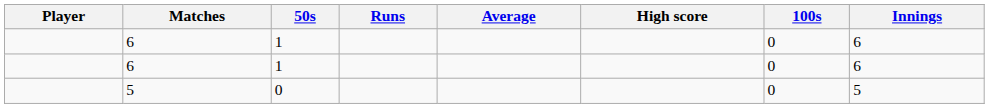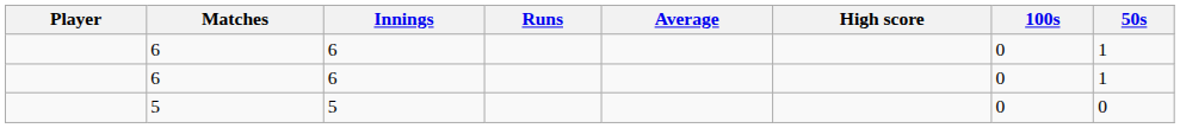columns swapped: Innings <-> 50s
